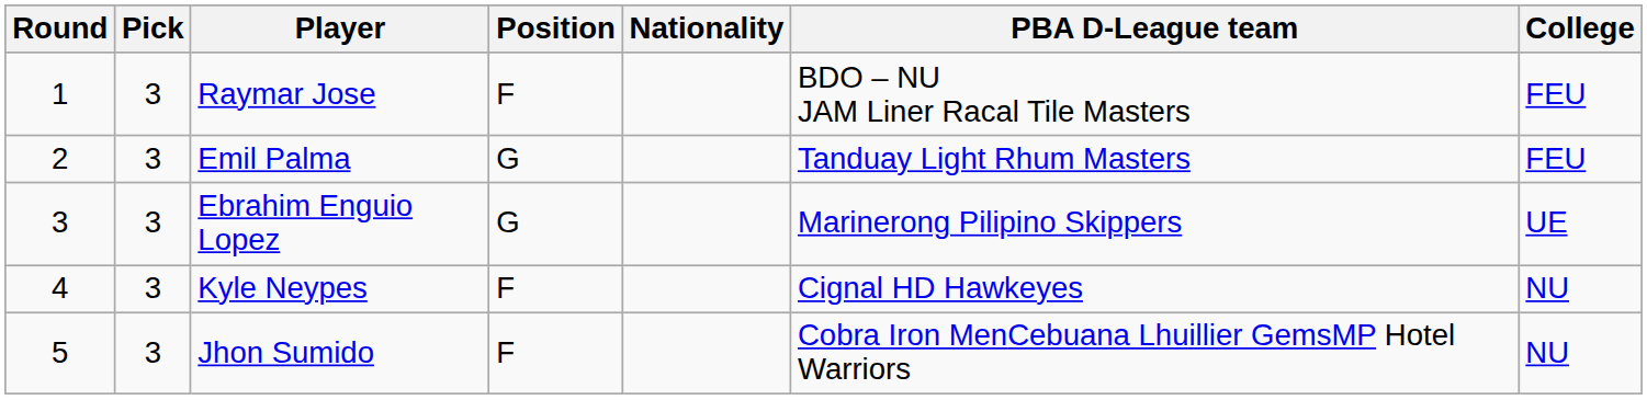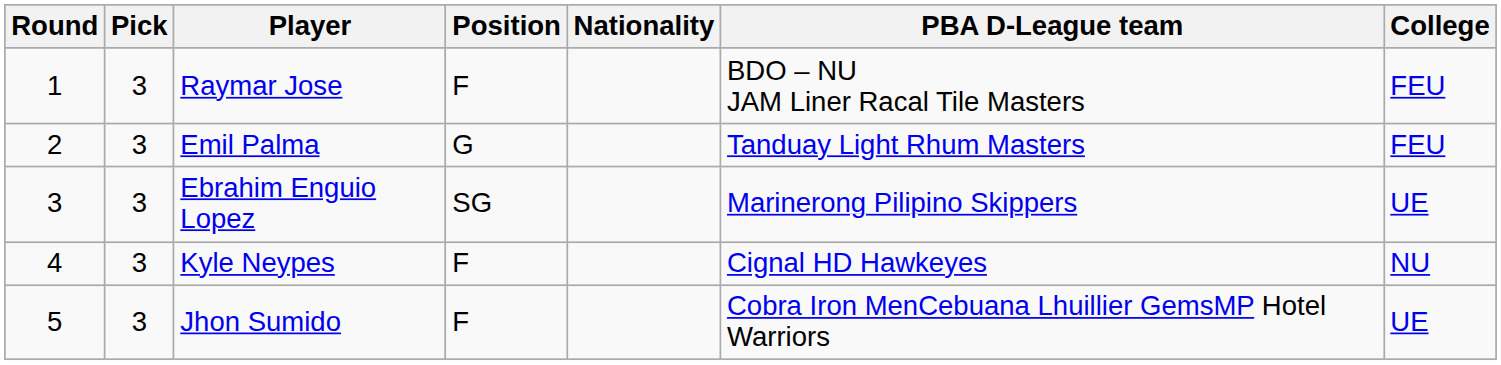Ebrahim Enguio Lopez | Position: G -> SG
Jhon Sumido | College: NU -> UE
